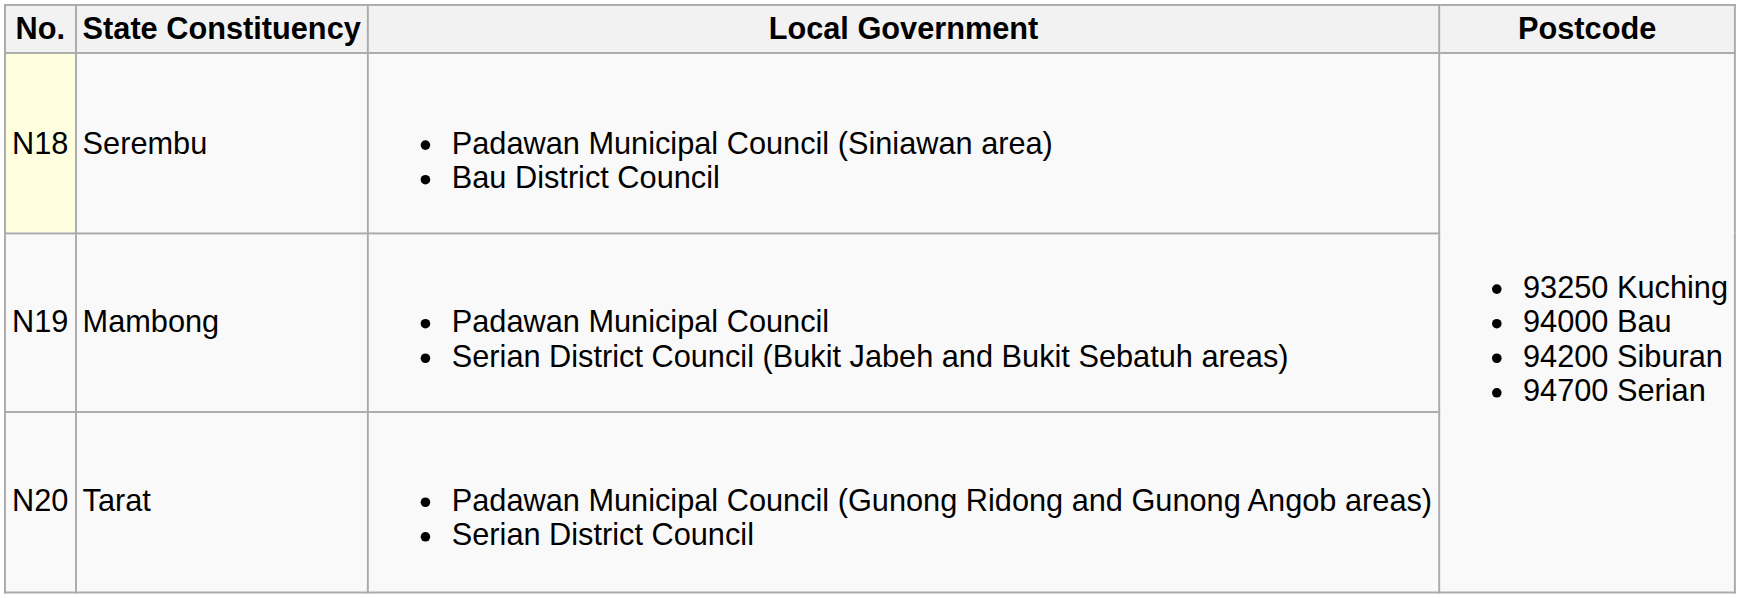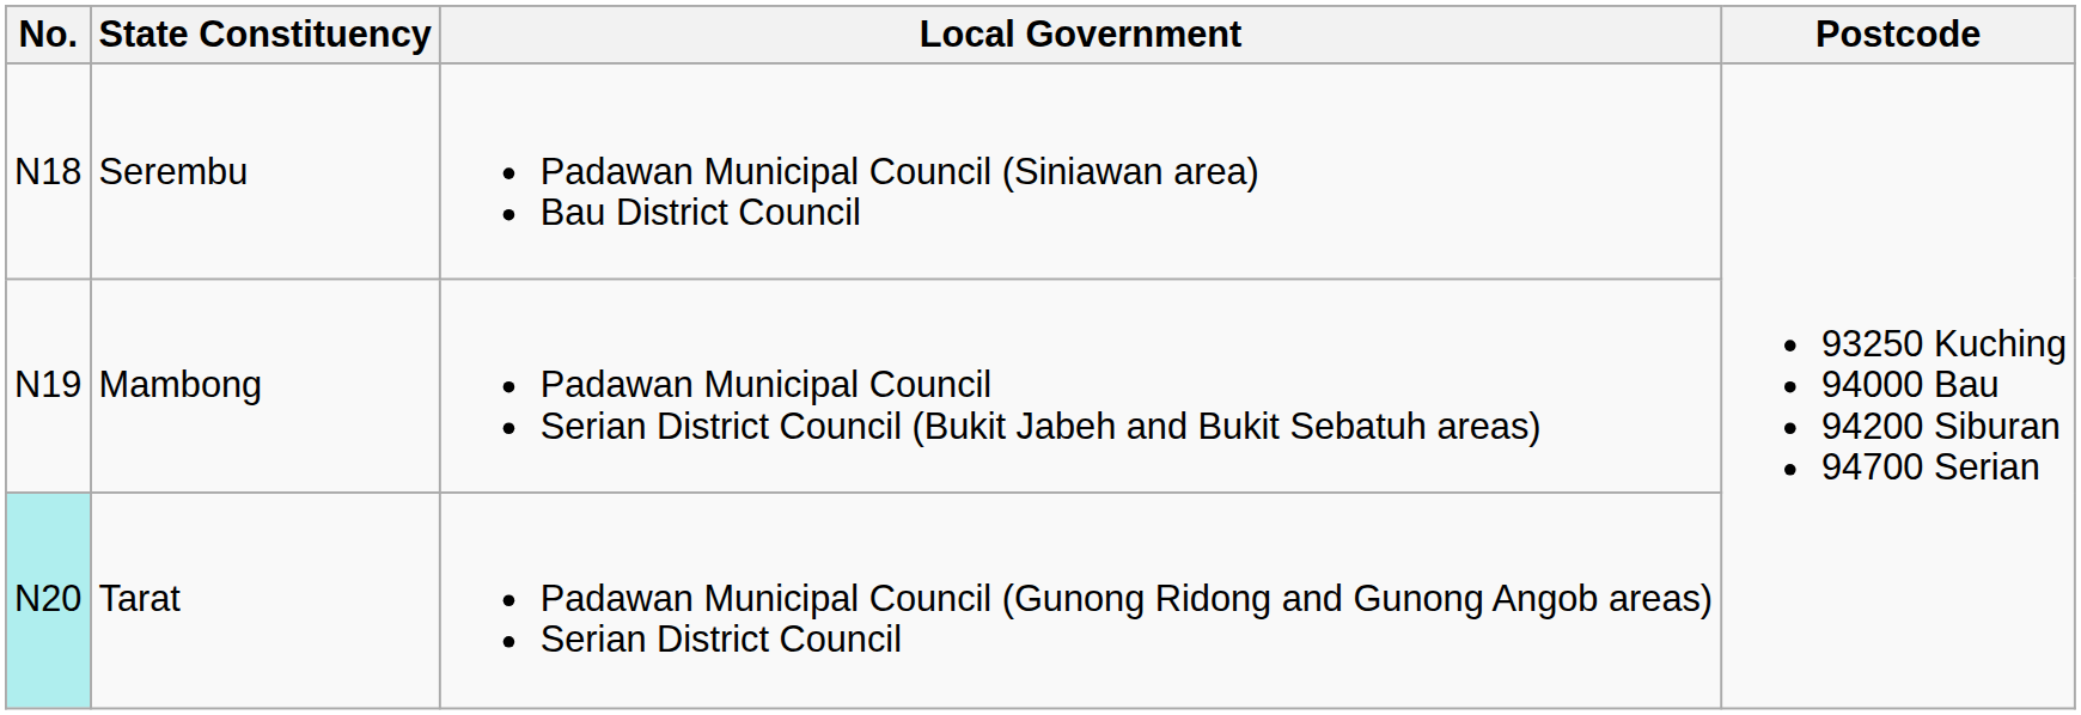Serembu | No.: lightyellow background -> no background
Tarat | No.: no background -> paleturquoise background
